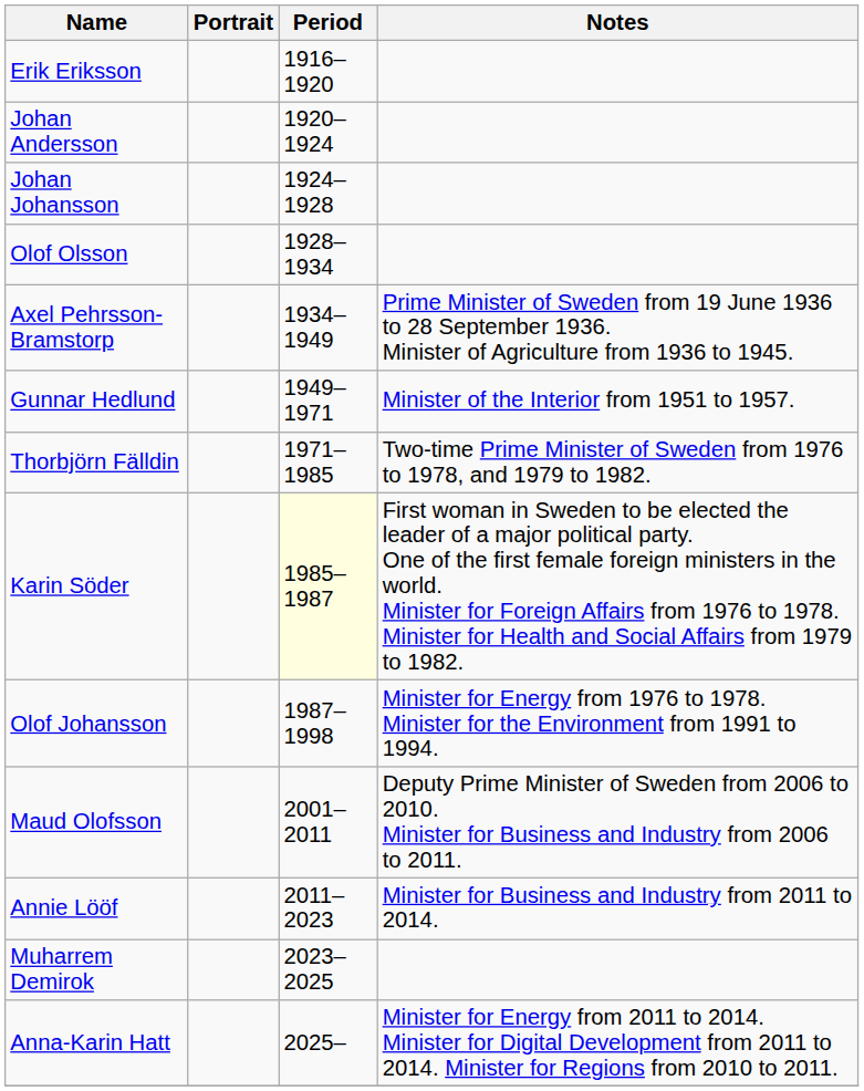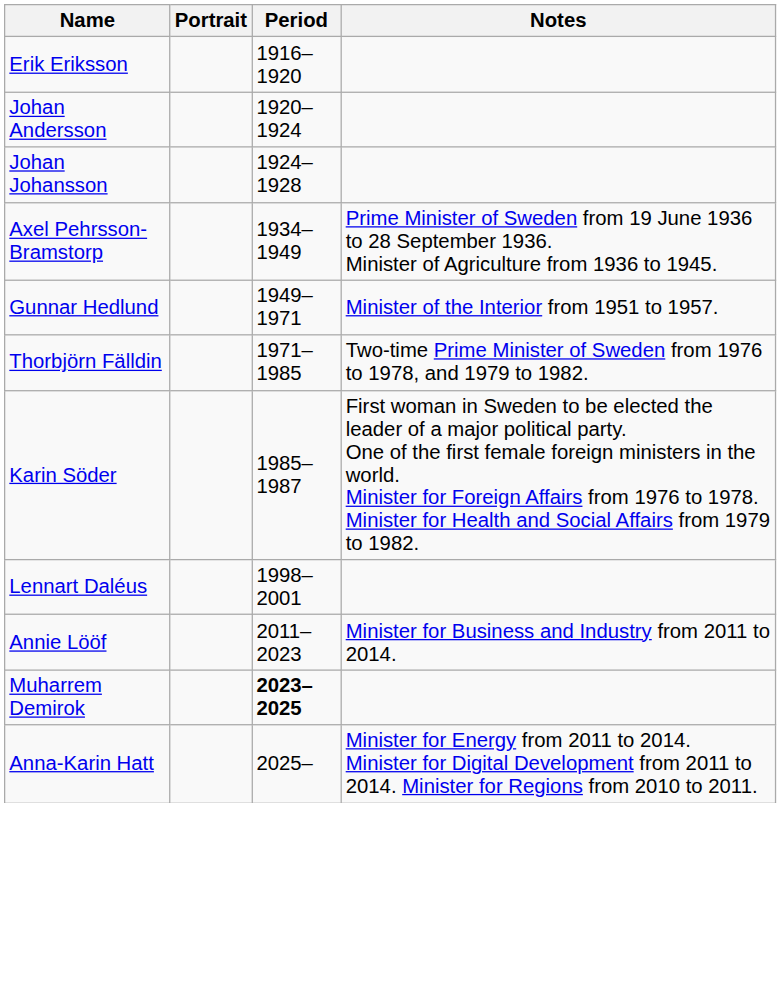- row: Olof Olsson | 1928–1934
Karin Söder | Period: lightyellow background -> no background
- row: Olof Johansson | 1987–1998 | Minister for Energy from 1976 to 1978. Minister for the Environment from 1991 to 1994.
+ row: Lennart Daléus | 1998–2001
- row: Maud Olofsson | 2001–2011 | Deputy Prime Minister of Sweden from 2006 to 2010. Minister for Business and Industry from 2006 to 2011.
Muharrem Demirok | Period: normal -> bold
